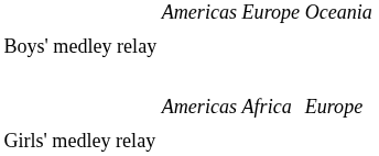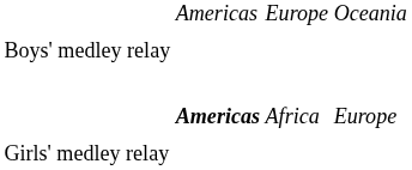Girls' medley relay | column 2: normal -> bold
